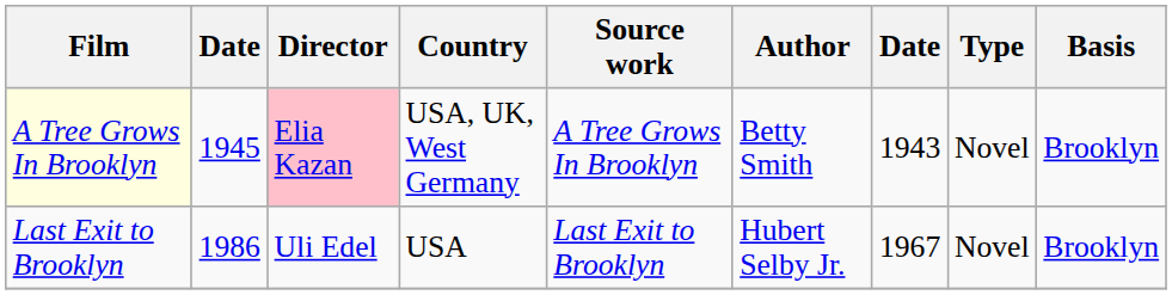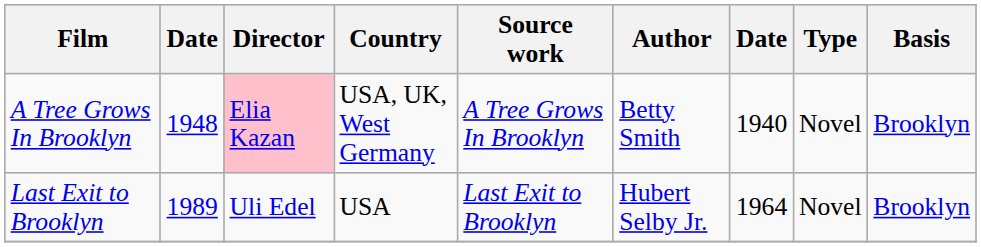row 2 | Film: lightyellow background -> no background
row 2 | column 2: 1945 -> 1948
row 2 | column 7: 1943 -> 1940
row 3 | column 2: 1986 -> 1989
row 3 | column 7: 1967 -> 1964
